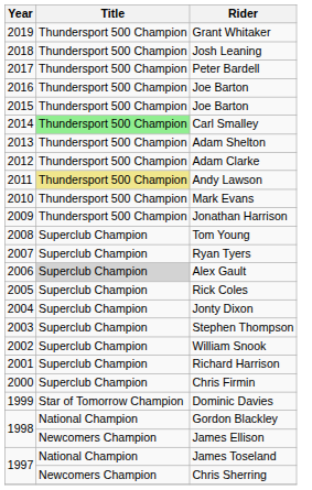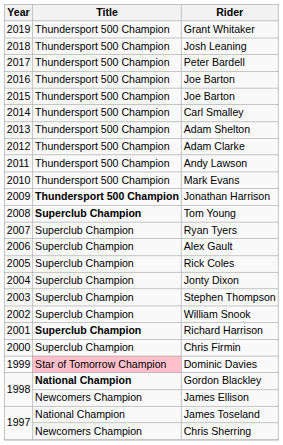Carl Smalley | Title: lightgreen background -> no background
Andy Lawson | Title: khaki background -> no background
Jonathan Harrison | Title: normal -> bold
Tom Young | Title: normal -> bold
Alex Gault | Title: lightgrey background -> no background
Richard Harrison | Title: normal -> bold
Dominic Davies | Title: no background -> pink background
Gordon Blackley | Title: normal -> bold
